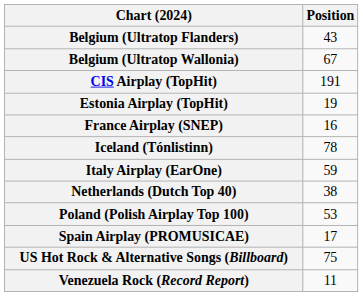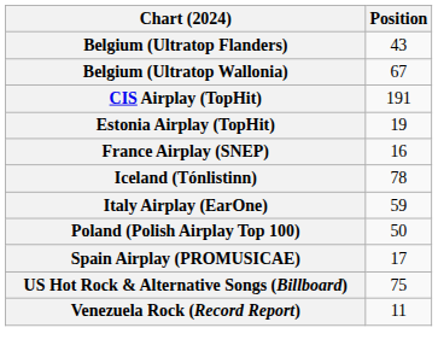- row: Netherlands (Dutch Top 40) | 38
Poland (Polish Airplay Top 100) | Position: 53 -> 50
